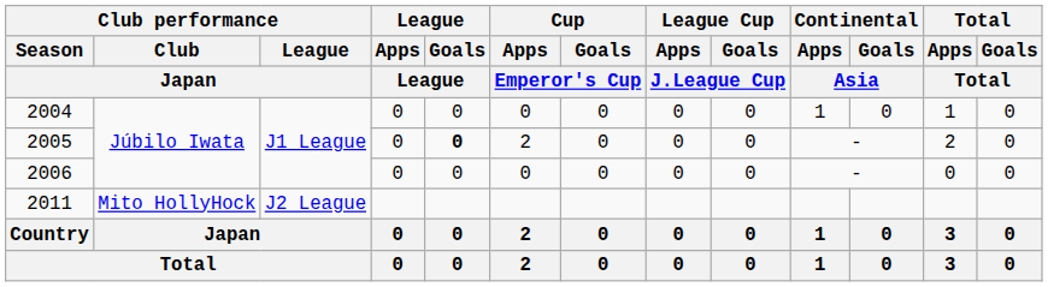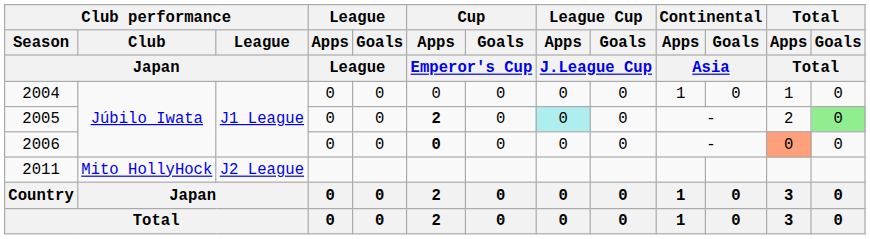2005 | League / Goals / League: bold -> normal
2005 | Cup / Apps / Emperor's Cup: normal -> bold
2005 | League Cup / Apps / J.League Cup: no background -> paleturquoise background
2005 | Total / Goals / Total: no background -> lightgreen background
2006 | Cup / Apps / Emperor's Cup: normal -> bold
2006 | Total / Apps / Total: no background -> lightsalmon background
